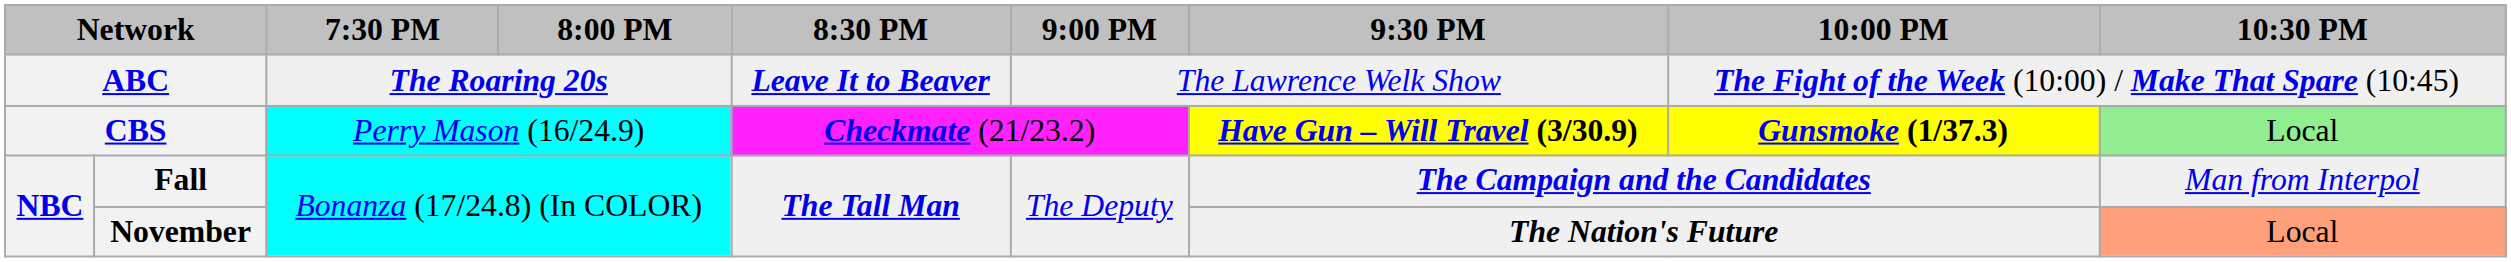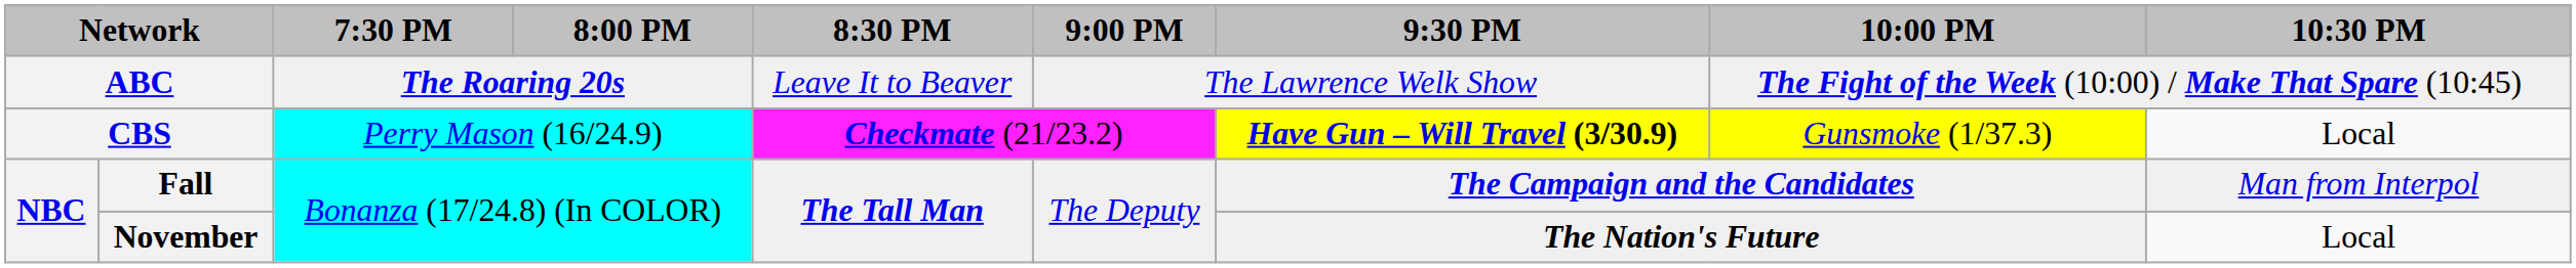ABC | 8:30 PM: bold -> normal
CBS | 10:00 PM: bold -> normal
CBS | 10:30 PM: lightgreen background -> no background
November | 10:30 PM: lightsalmon background -> no background
